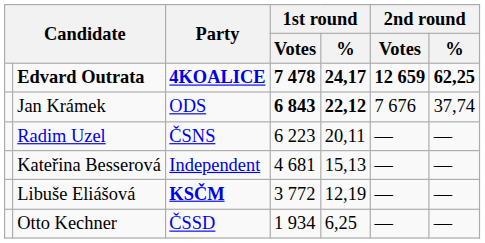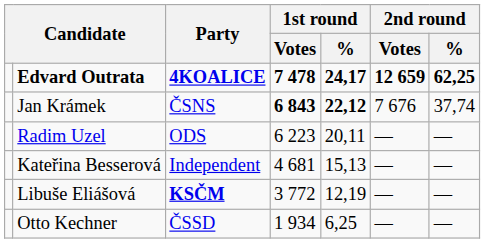Jan Krámek | Party: ODS -> ČSNS
Radim Uzel | Party: ČSNS -> ODS
